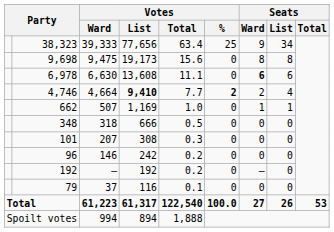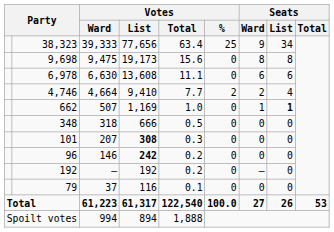6,978 | Seats / Ward: bold -> normal
4,746 | Votes / List: bold -> normal
4,746 | Votes / %: bold -> normal
662 | Seats / List: normal -> bold
101 | Votes / List: normal -> bold
96 | Votes / List: normal -> bold
